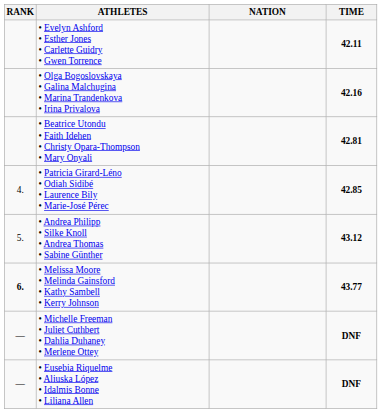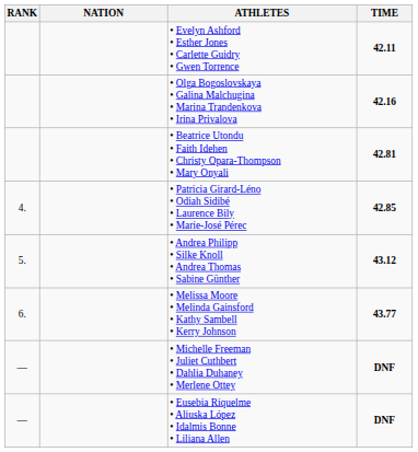columns swapped: NATION <-> ATHLETES
row 7 | RANK: bold -> normal
